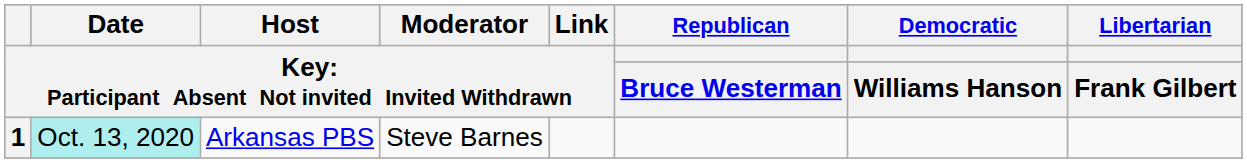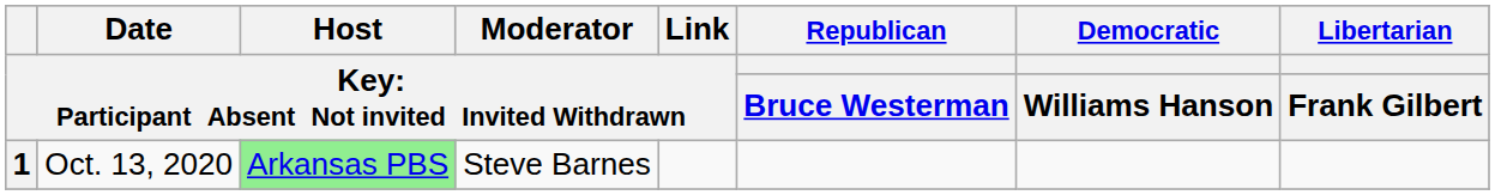1 | column 2: paleturquoise background -> no background
1 | column 3: no background -> lightgreen background
